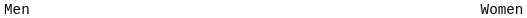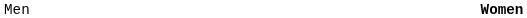Men | column 2: normal -> bold
